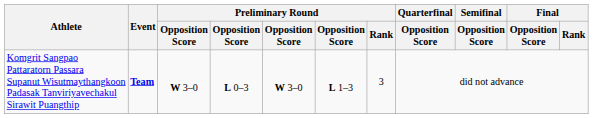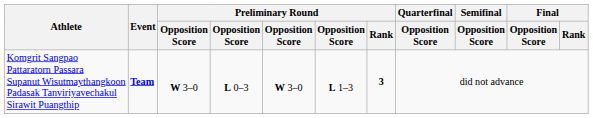row 3 | Preliminary Round / Rank: normal -> bold
